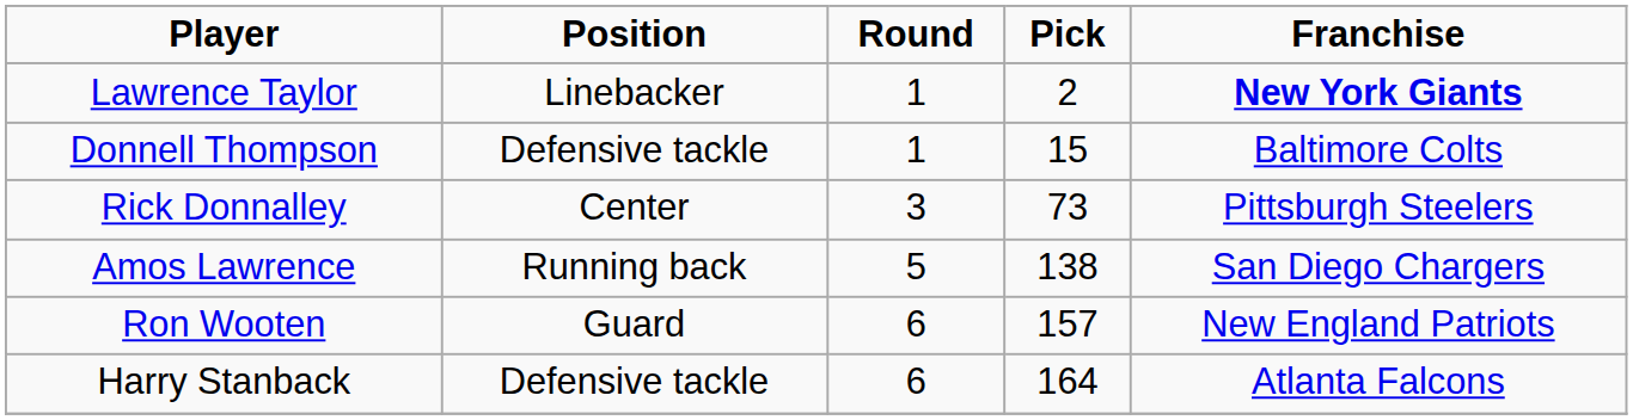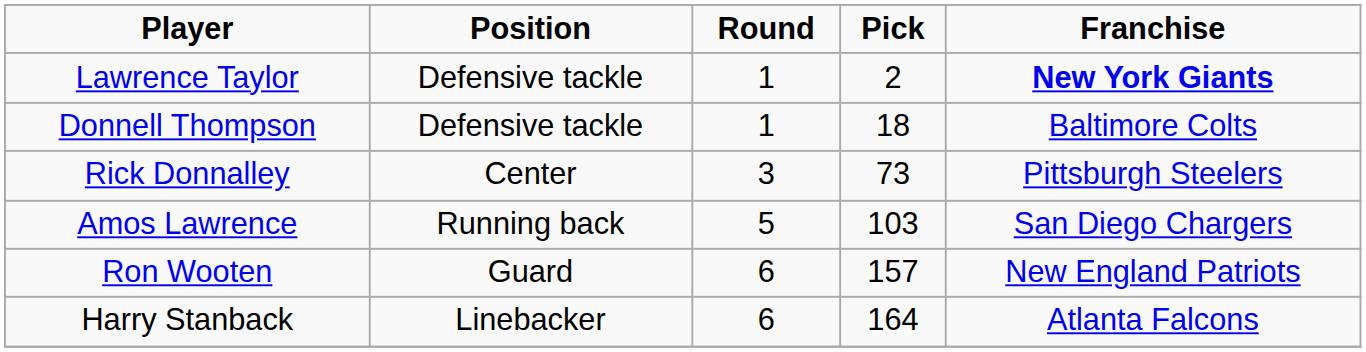Lawrence Taylor | Position: Linebacker -> Defensive tackle
Donnell Thompson | Pick: 15 -> 18
Amos Lawrence | Pick: 138 -> 103
Harry Stanback | Position: Defensive tackle -> Linebacker
